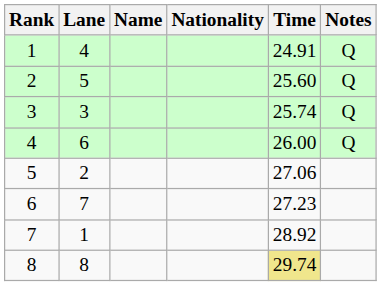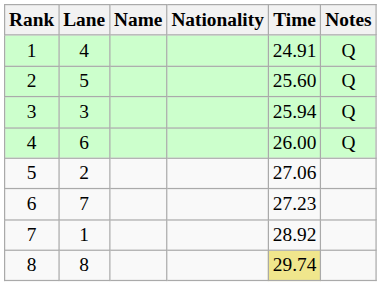row 4 | Time: 25.74 -> 25.94
